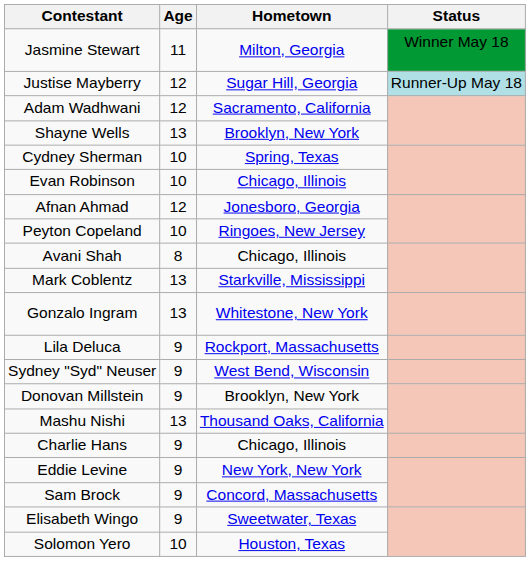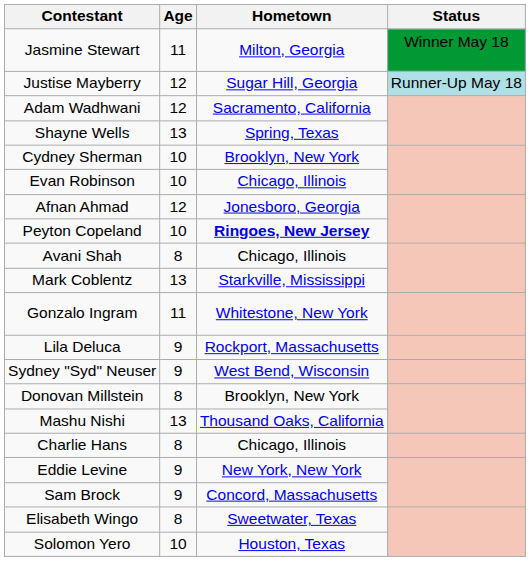Shayne Wells | Hometown: Brooklyn, New York -> Spring, Texas
Cydney Sherman | Hometown: Spring, Texas -> Brooklyn, New York
Peyton Copeland | Hometown: normal -> bold
Gonzalo Ingram | Age: 13 -> 11
Donovan Millstein | Age: 9 -> 8
Charlie Hans | Age: 9 -> 8
Elisabeth Wingo | Age: 9 -> 8
